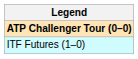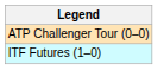row 2 | column 1: bold -> normal
